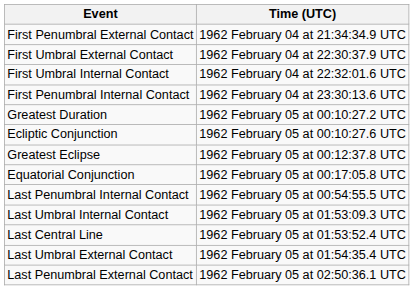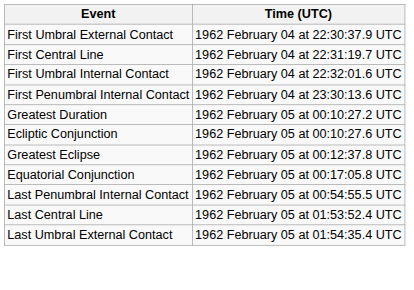- row: First Penumbral External Contact | 1962 February 04 at 21:34:34.9 UTC
+ row: First Central Line | 1962 February 04 at 22:31:19.7 UTC
- row: Last Umbral Internal Contact | 1962 February 05 at 01:53:09.3 UTC
- row: Last Penumbral External Contact | 1962 February 05 at 02:50:36.1 UTC
